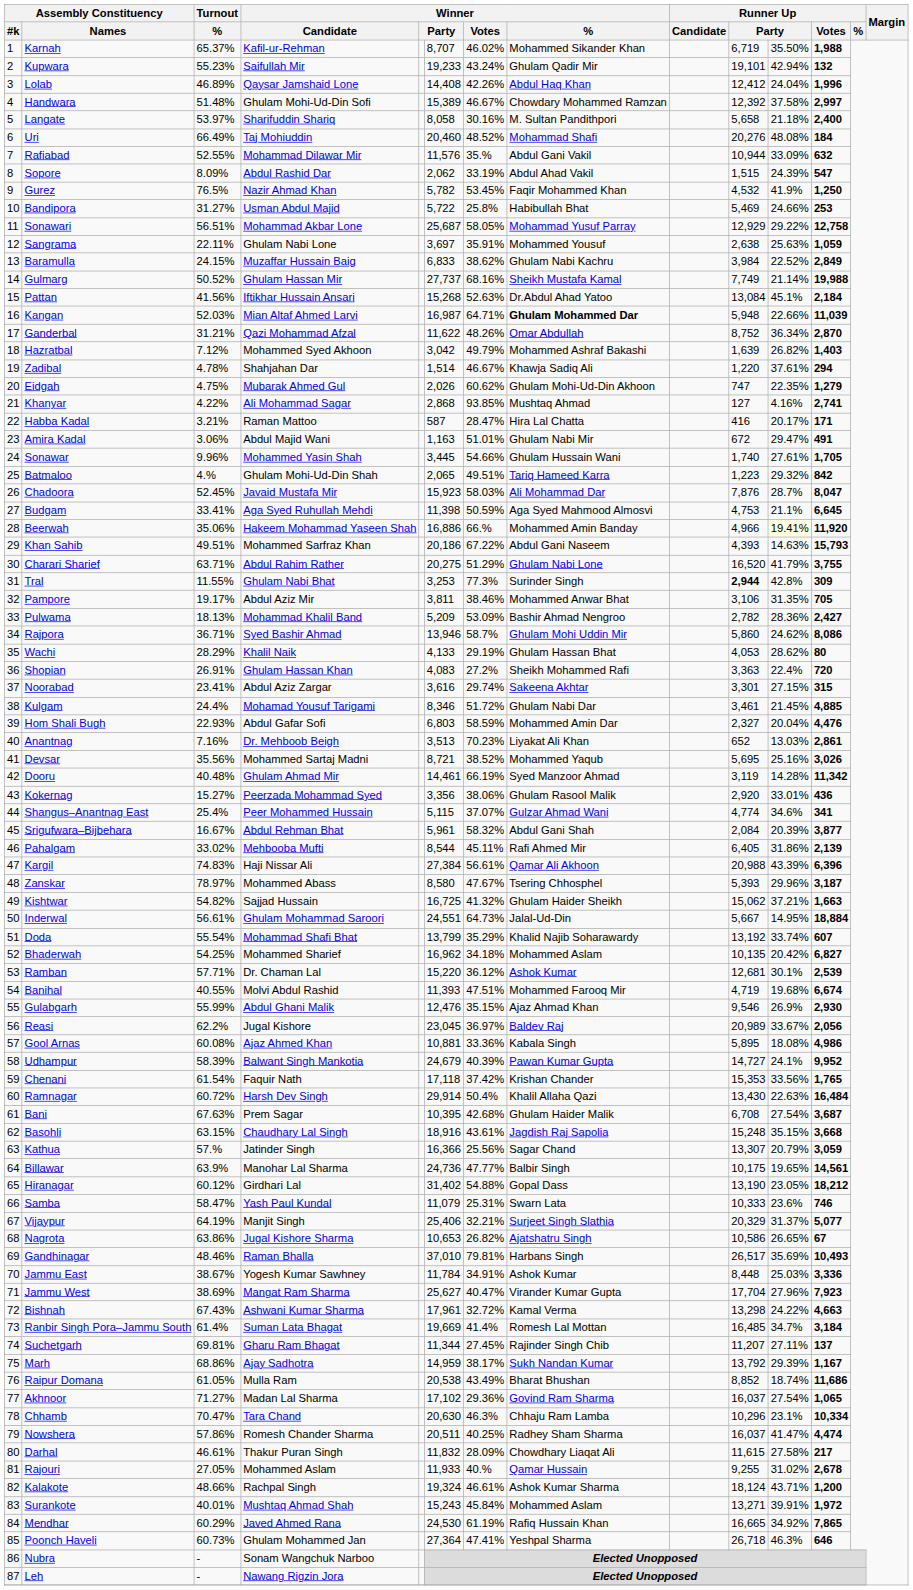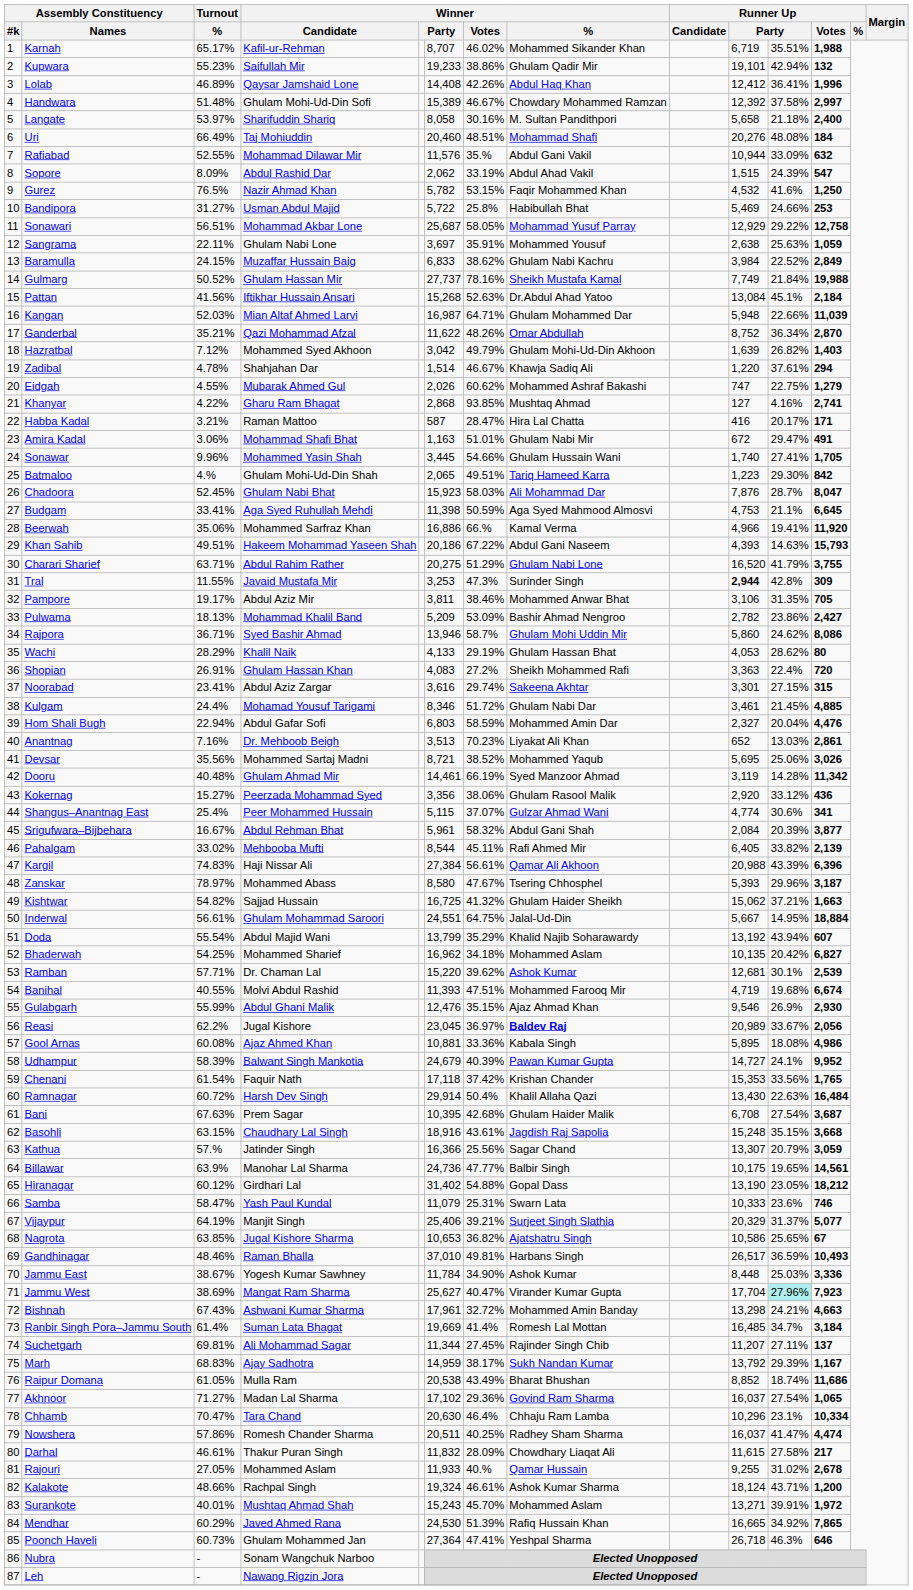Karnah | Turnout / %: 65.37% -> 65.17%
Karnah | column 11: 35.50% -> 35.51%
Kupwara | Winner / Votes: 43.24% -> 38.86%
Lolab | column 11: 24.04% -> 36.41%
Uri | Winner / Votes: 48.52% -> 48.51%
Gurez | Winner / Votes: 53.45% -> 53.15%
Gurez | column 11: 41.9% -> 41.6%
Gulmarg | Winner / Votes: 68.16% -> 78.16%
Gulmarg | column 11: 21.14% -> 21.84%
Kangan | Winner / %: bold -> normal
Ganderbal | Turnout / %: 31.21% -> 35.21%
Hazratbal | Winner / %: Mohammed Ashraf Bakashi -> Ghulam Mohi-Ud-Din Akhoon
Eidgah | Turnout / %: 4.75% -> 4.55%
Eidgah | Winner / %: Ghulam Mohi-Ud-Din Akhoon -> Mohammed Ashraf Bakashi
Eidgah | column 11: 22.35% -> 22.75%
Khanyar | Winner / Candidate: Ali Mohammad Sagar -> Gharu Ram Bhagat
Amira Kadal | Winner / Candidate: Abdul Majid Wani -> Mohammad Shafi Bhat
Sonawar | column 11: 27.61% -> 27.41%
Batmaloo | column 11: 29.32% -> 29.30%
Chadoora | Winner / Candidate: Javaid Mustafa Mir -> Ghulam Nabi Bhat
Beerwah | Winner / Candidate: Hakeem Mohammad Yaseen Shah -> Mohammed Sarfraz Khan
Beerwah | Winner / %: Mohammed Amin Banday -> Kamal Verma
Beerwah | column 11: lightyellow background -> no background
Khan Sahib | Winner / Candidate: Mohammed Sarfraz Khan -> Hakeem Mohammad Yaseen Shah
Tral | Winner / Candidate: Ghulam Nabi Bhat -> Javaid Mustafa Mir
Tral | Winner / Votes: 77.3% -> 47.3%
Pulwama | column 11: 28.36% -> 23.86%
Hom Shali Bugh | Turnout / %: 22.93% -> 22.94%
Devsar | column 11: 25.16% -> 25.06%
Kokernag | column 11: 33.01% -> 33.12%
Shangus–Anantnag East | column 11: 34.6% -> 30.6%
Pahalgam | column 11: 31.86% -> 33.82%
Inderwal | Winner / Votes: 64.73% -> 64.75%
Doda | Winner / Candidate: Mohammad Shafi Bhat -> Abdul Majid Wani
Doda | column 11: 33.74% -> 43.94%
Ramban | Winner / Votes: 36.12% -> 39.62%
Reasi | Winner / %: normal -> bold
Vijaypur | Winner / Votes: 32.21% -> 39.21%
Nagrota | Turnout / %: 63.86% -> 63.85%
Nagrota | Winner / Votes: 26.82% -> 36.82%
Nagrota | column 11: 26.65% -> 25.65%
Gandhinagar | Winner / Votes: 79.81% -> 49.81%
Gandhinagar | column 11: 35.69% -> 36.59%
Jammu East | Winner / Votes: 34.91% -> 34.90%
Jammu West | column 11: no background -> paleturquoise background
Bishnah | Winner / %: Kamal Verma -> Mohammed Amin Banday
Bishnah | column 11: 24.22% -> 24.21%
Suchetgarh | Winner / Candidate: Gharu Ram Bhagat -> Ali Mohammad Sagar
Marh | Turnout / %: 68.86% -> 68.83%
Chhamb | Winner / Votes: 46.3% -> 46.4%
Surankote | Winner / Votes: 45.84% -> 45.70%
Mendhar | Winner / Votes: 61.19% -> 51.39%
